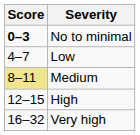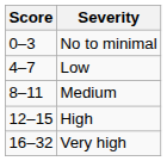No to minimal | Score: bold -> normal
Medium | Score: khaki background -> no background
